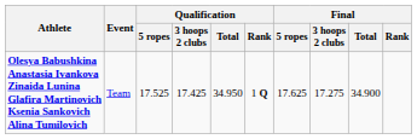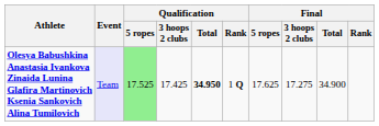row 3 | Event: no background -> lavender background
row 3 | Qualification / 5 ropes: no background -> lightgreen background
row 3 | Qualification / Total: normal -> bold
